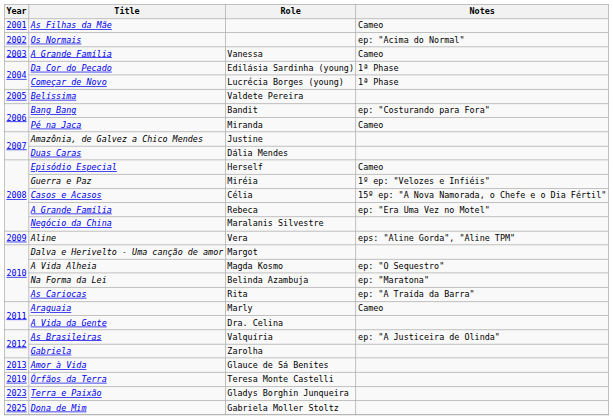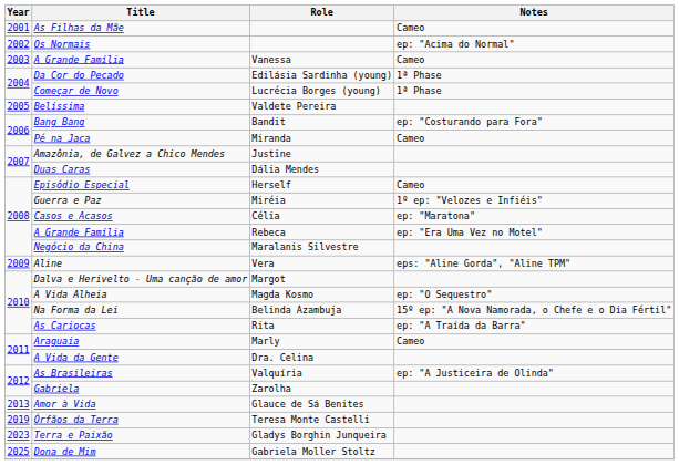Casos e Acasos | Notes: 15º ep: "A Nova Namorada, o Chefe e o Dia Fértil" -> ep: "Maratona"
Na Forma da Lei | Notes: ep: "Maratona" -> 15º ep: "A Nova Namorada, o Chefe e o Dia Fértil"
